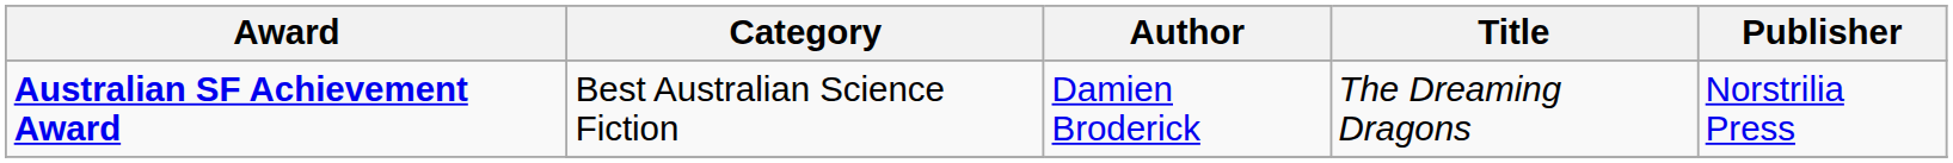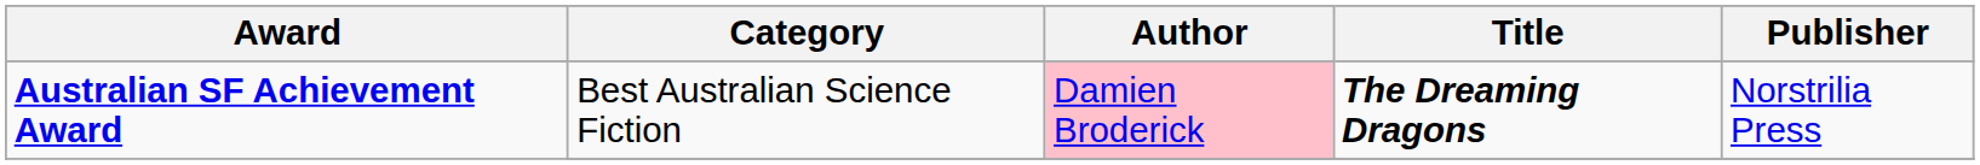row 2 | Author: no background -> pink background
row 2 | Title: normal -> bold
